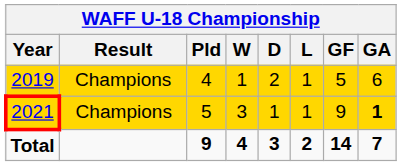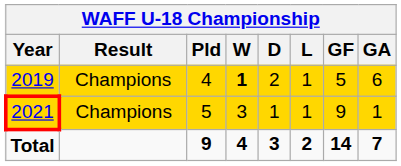2019 | W: normal -> bold
2021 | GA: bold -> normal
